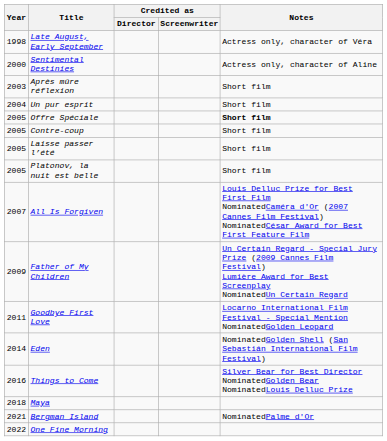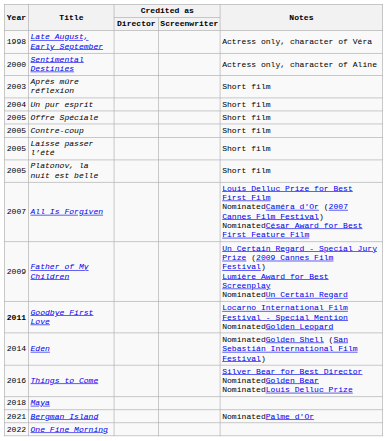Offre Spéciale | Notes: bold -> normal
Goodbye First Love | Year: normal -> bold
